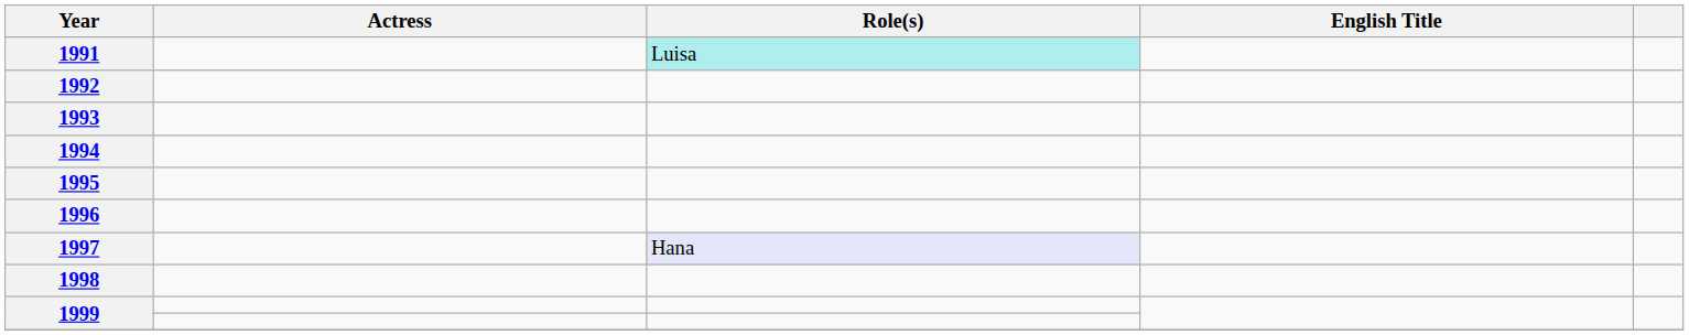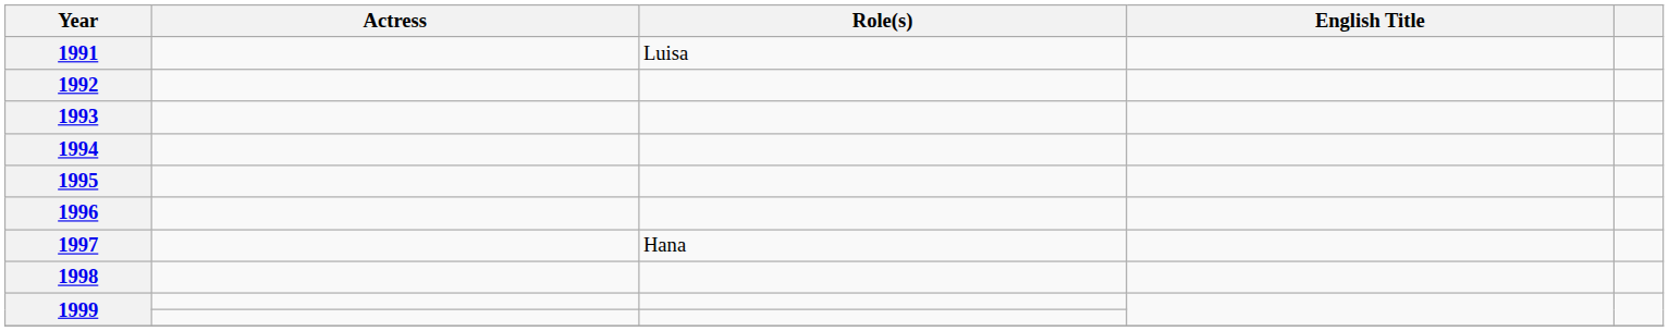1991 | Role(s): paleturquoise background -> no background
1997 | Role(s): lavender background -> no background
